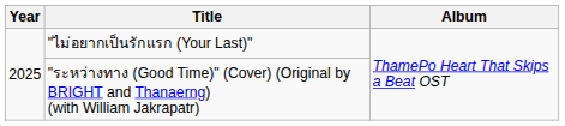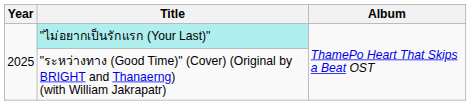"ไม่อยากเป็นรักแรก (Your Last)" | Title: no background -> paleturquoise background
